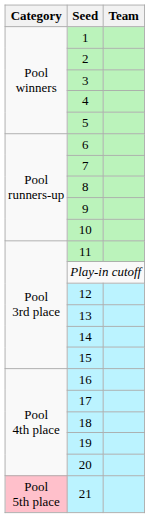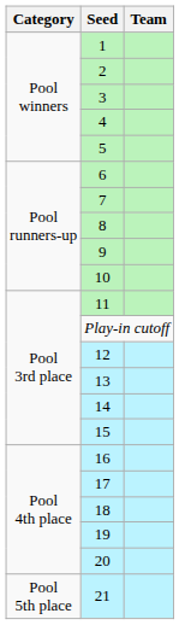21 | Category: pink background -> no background
